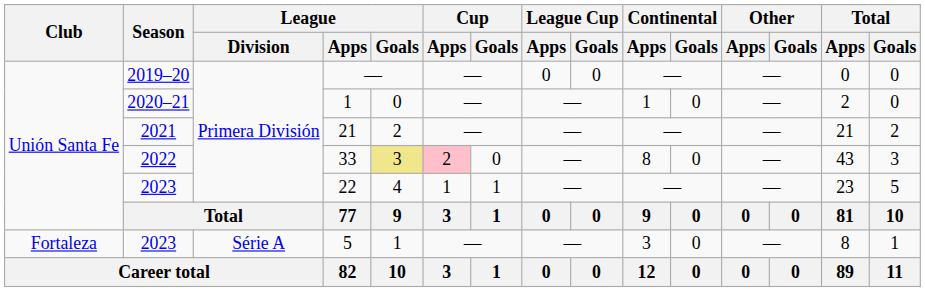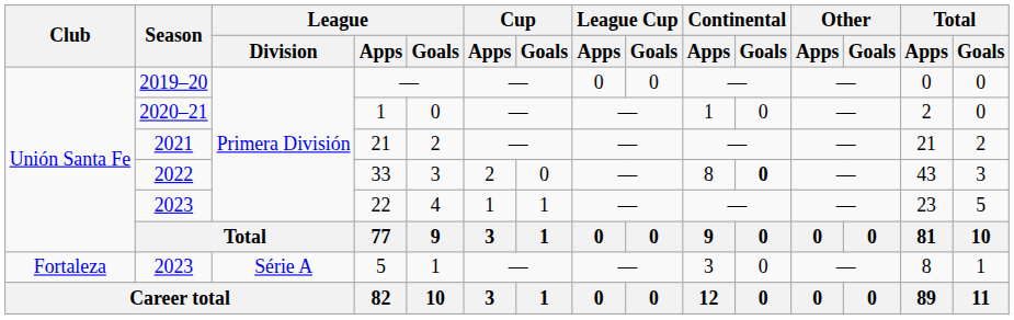33 | League / Goals: khaki background -> no background
33 | Cup / Apps: pink background -> no background
33 | Continental / Goals: normal -> bold
